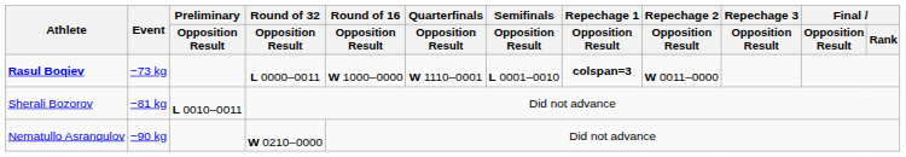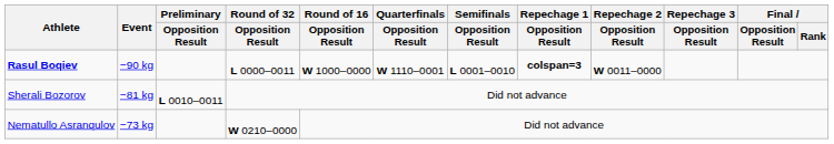Rasul Boqiev | Event: −73 kg -> −90 kg
Nematullo Asranqulov | Event: −90 kg -> −73 kg
